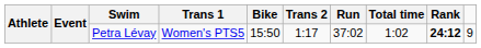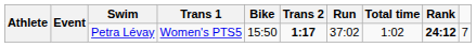row 2 | Trans 2: normal -> bold
row 2 | column 10: 9 -> 7
